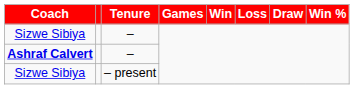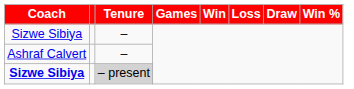Ashraf Calvert | Coach: bold -> normal
Sizwe Sibiya / – present | Coach: normal -> bold
Sizwe Sibiya / – present | Tenure: no background -> lightgrey background
